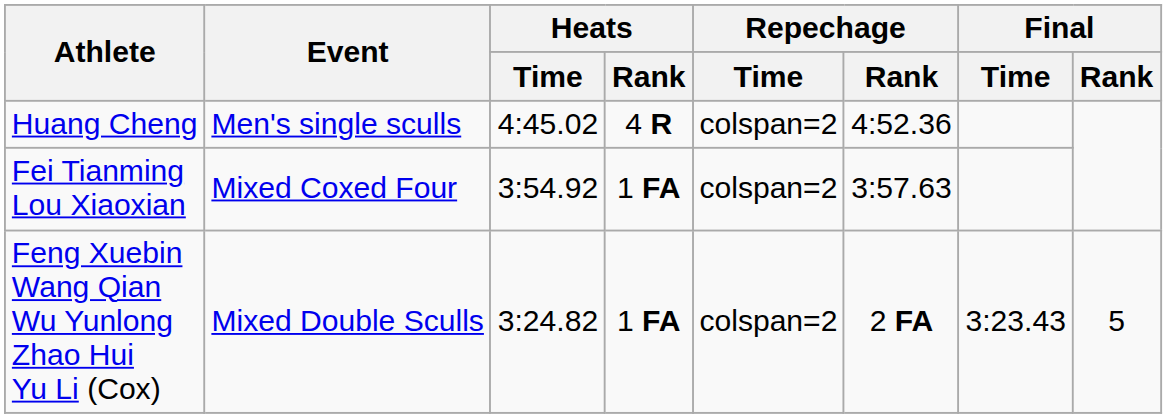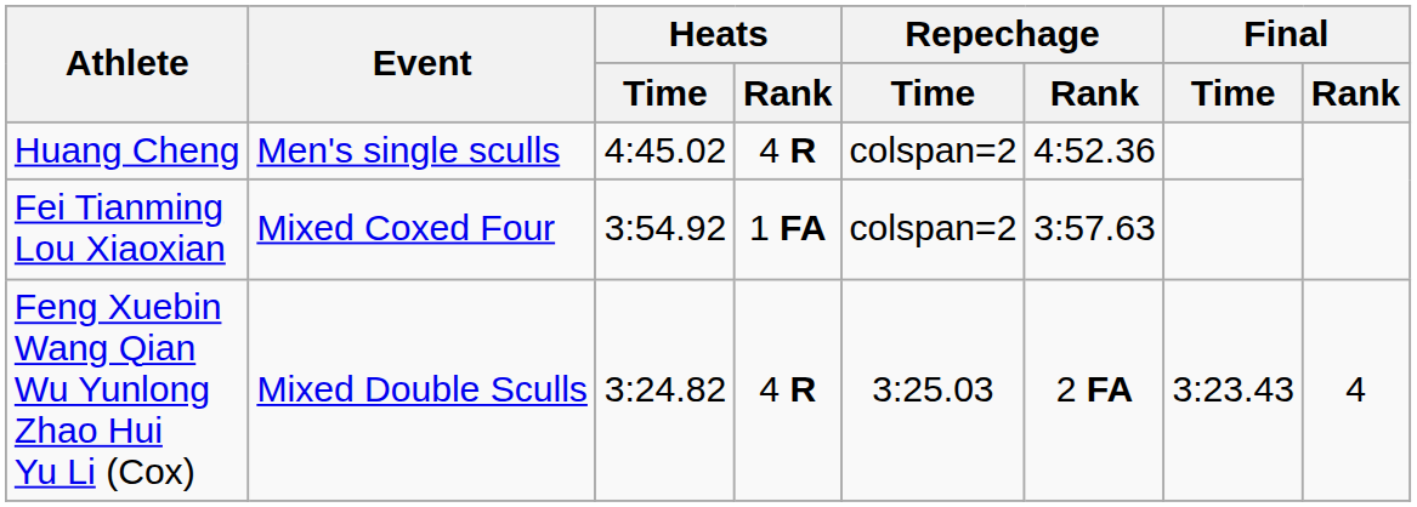Feng Xuebin Wang Qian Wu Yunlong Zhao Hui Yu Li (Cox) | Heats / Rank: 1 FA -> 4 R
Feng Xuebin Wang Qian Wu Yunlong Zhao Hui Yu Li (Cox) | Repechage / Time: colspan=2 -> 3:25.03
Feng Xuebin Wang Qian Wu Yunlong Zhao Hui Yu Li (Cox) | Final / Rank: 5 -> 4
